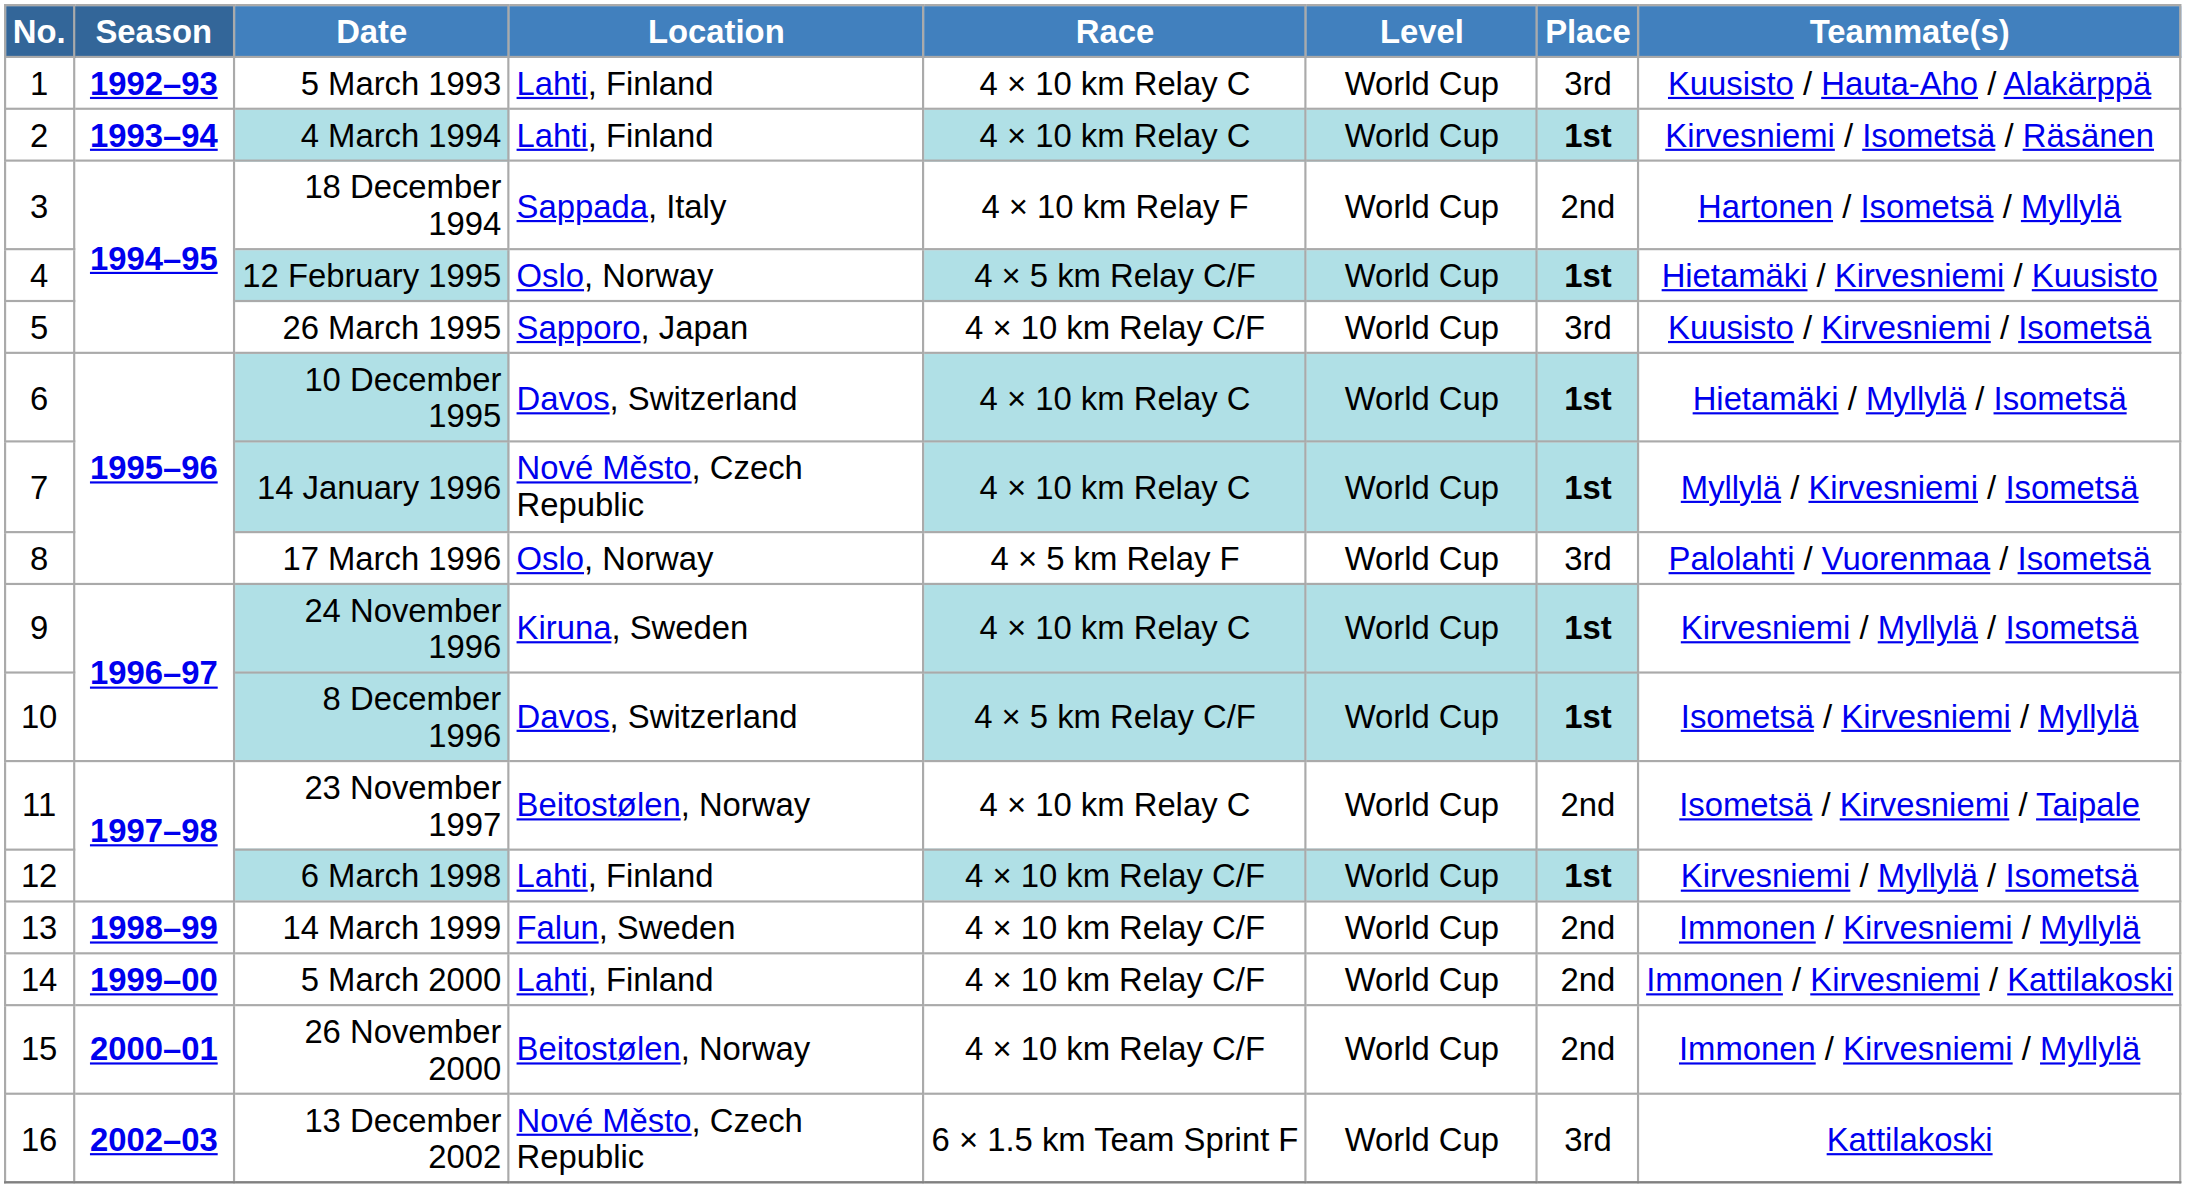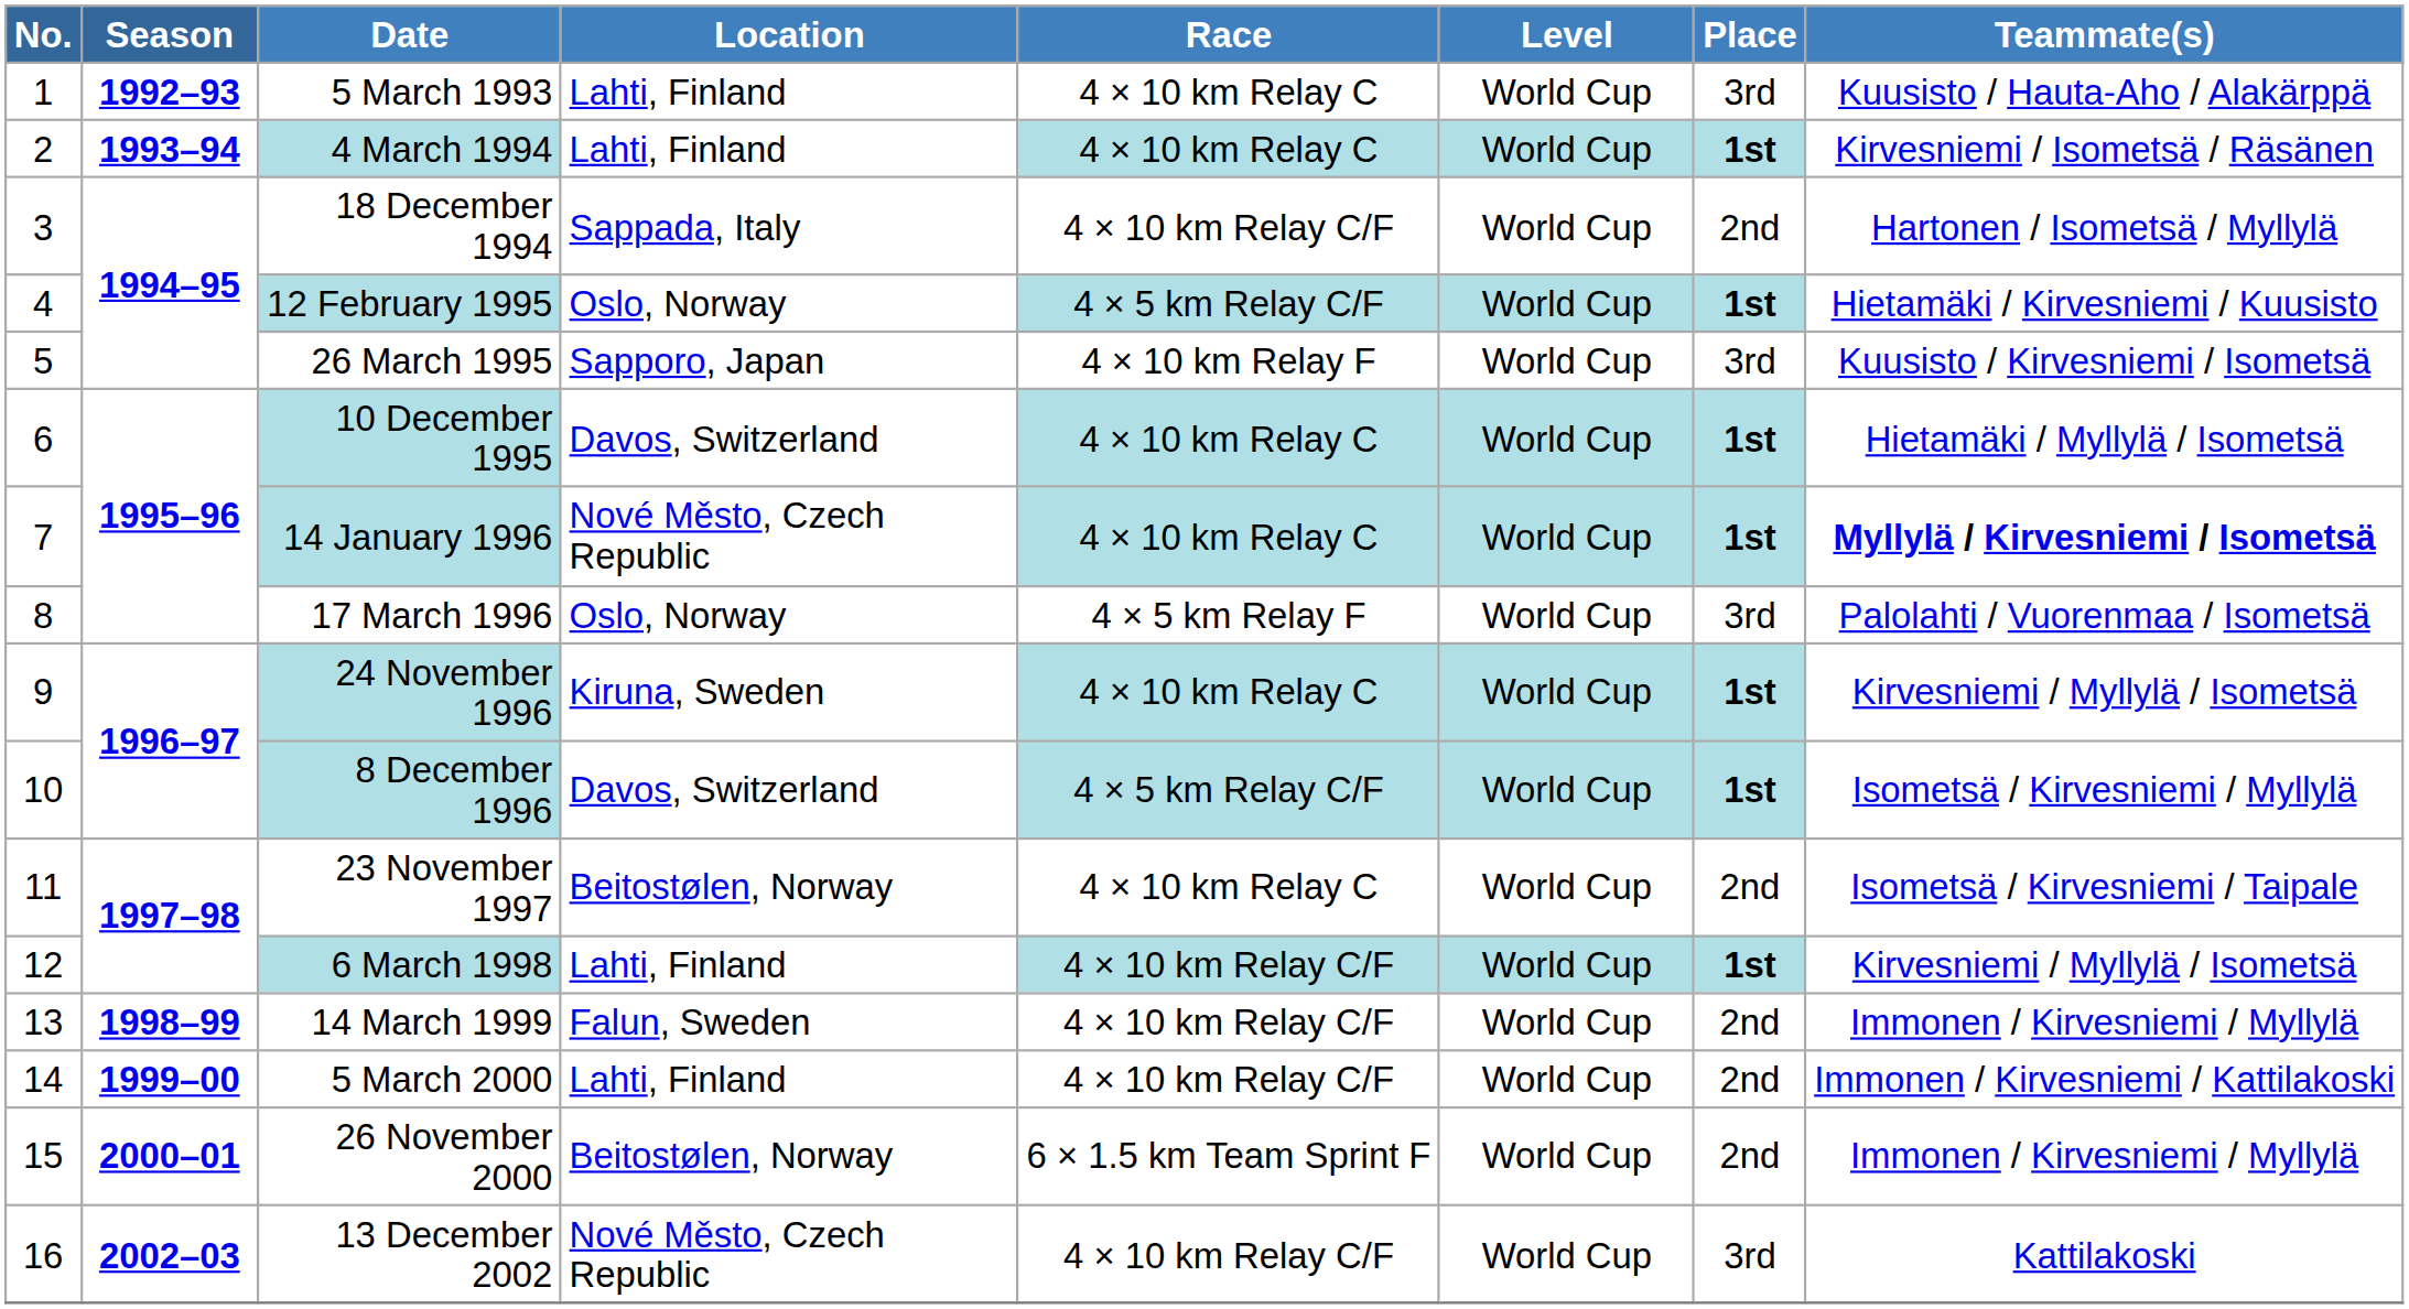18 December 1994 | Race: 4 × 10 km Relay F -> 4 × 10 km Relay C/F
26 March 1995 | Race: 4 × 10 km Relay C/F -> 4 × 10 km Relay F
14 January 1996 | Teammate(s): normal -> bold
26 November 2000 | Race: 4 × 10 km Relay C/F -> 6 × 1.5 km Team Sprint F
13 December 2002 | Race: 6 × 1.5 km Team Sprint F -> 4 × 10 km Relay C/F
